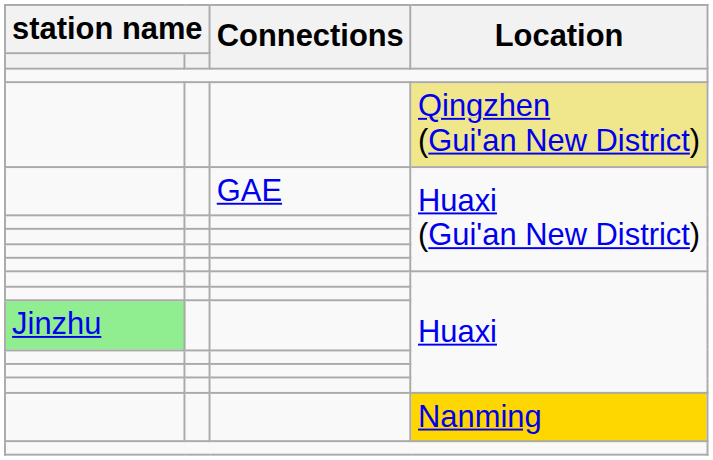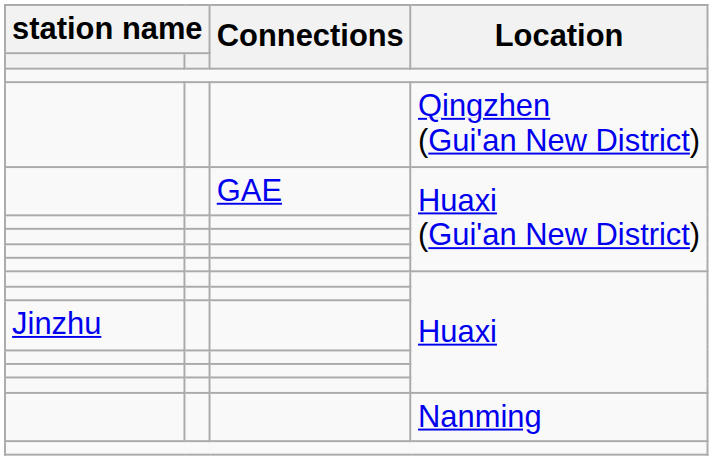Qingzhen (Gui'an New District) | Location: khaki background -> no background
Jinzhu / Huaxi | column 1: lightgreen background -> no background
Nanming | Location: gold background -> no background
